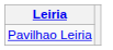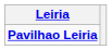Pavilhao Leiria | Leiria: normal -> bold
